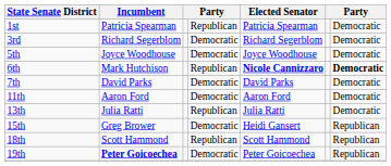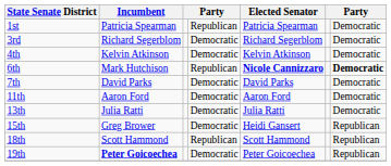+ row: 4th | Kelvin Atkinson | Democratic | Kelvin Atkinson | Democratic
- row: 5th | Joyce Woodhouse | Democratic | Joyce Woodhouse | Democratic
13th | column 4: Republican -> Democratic
